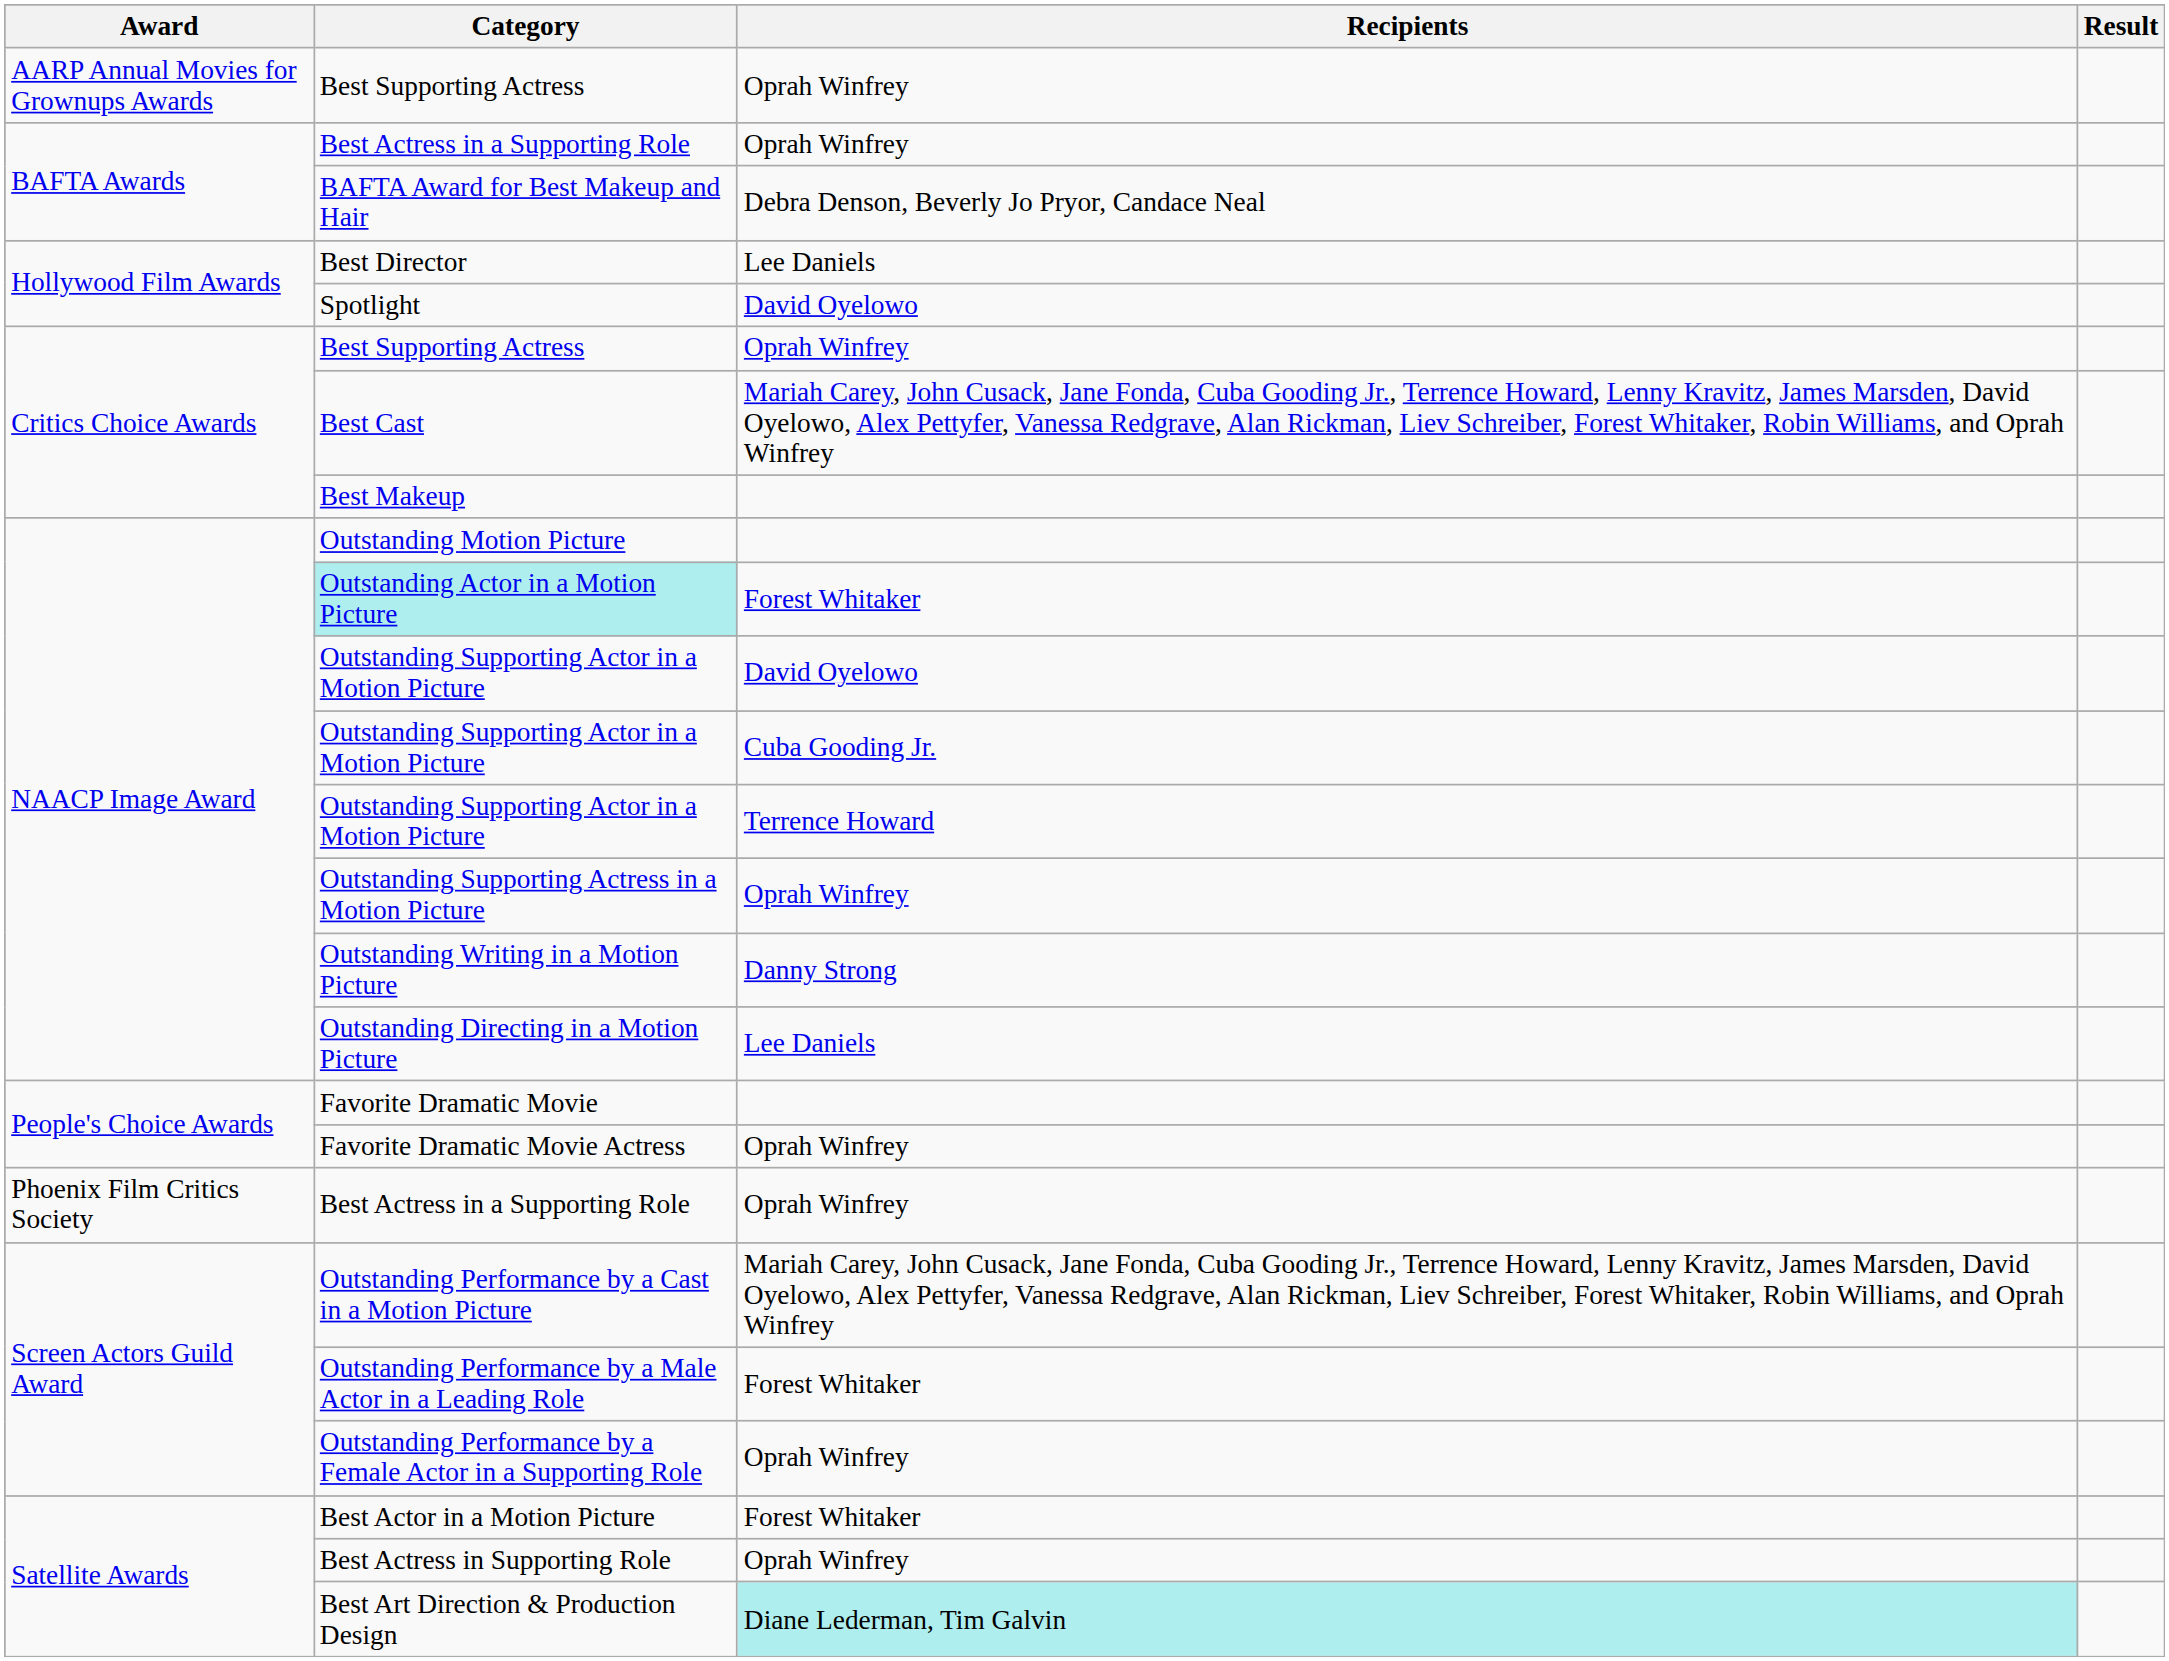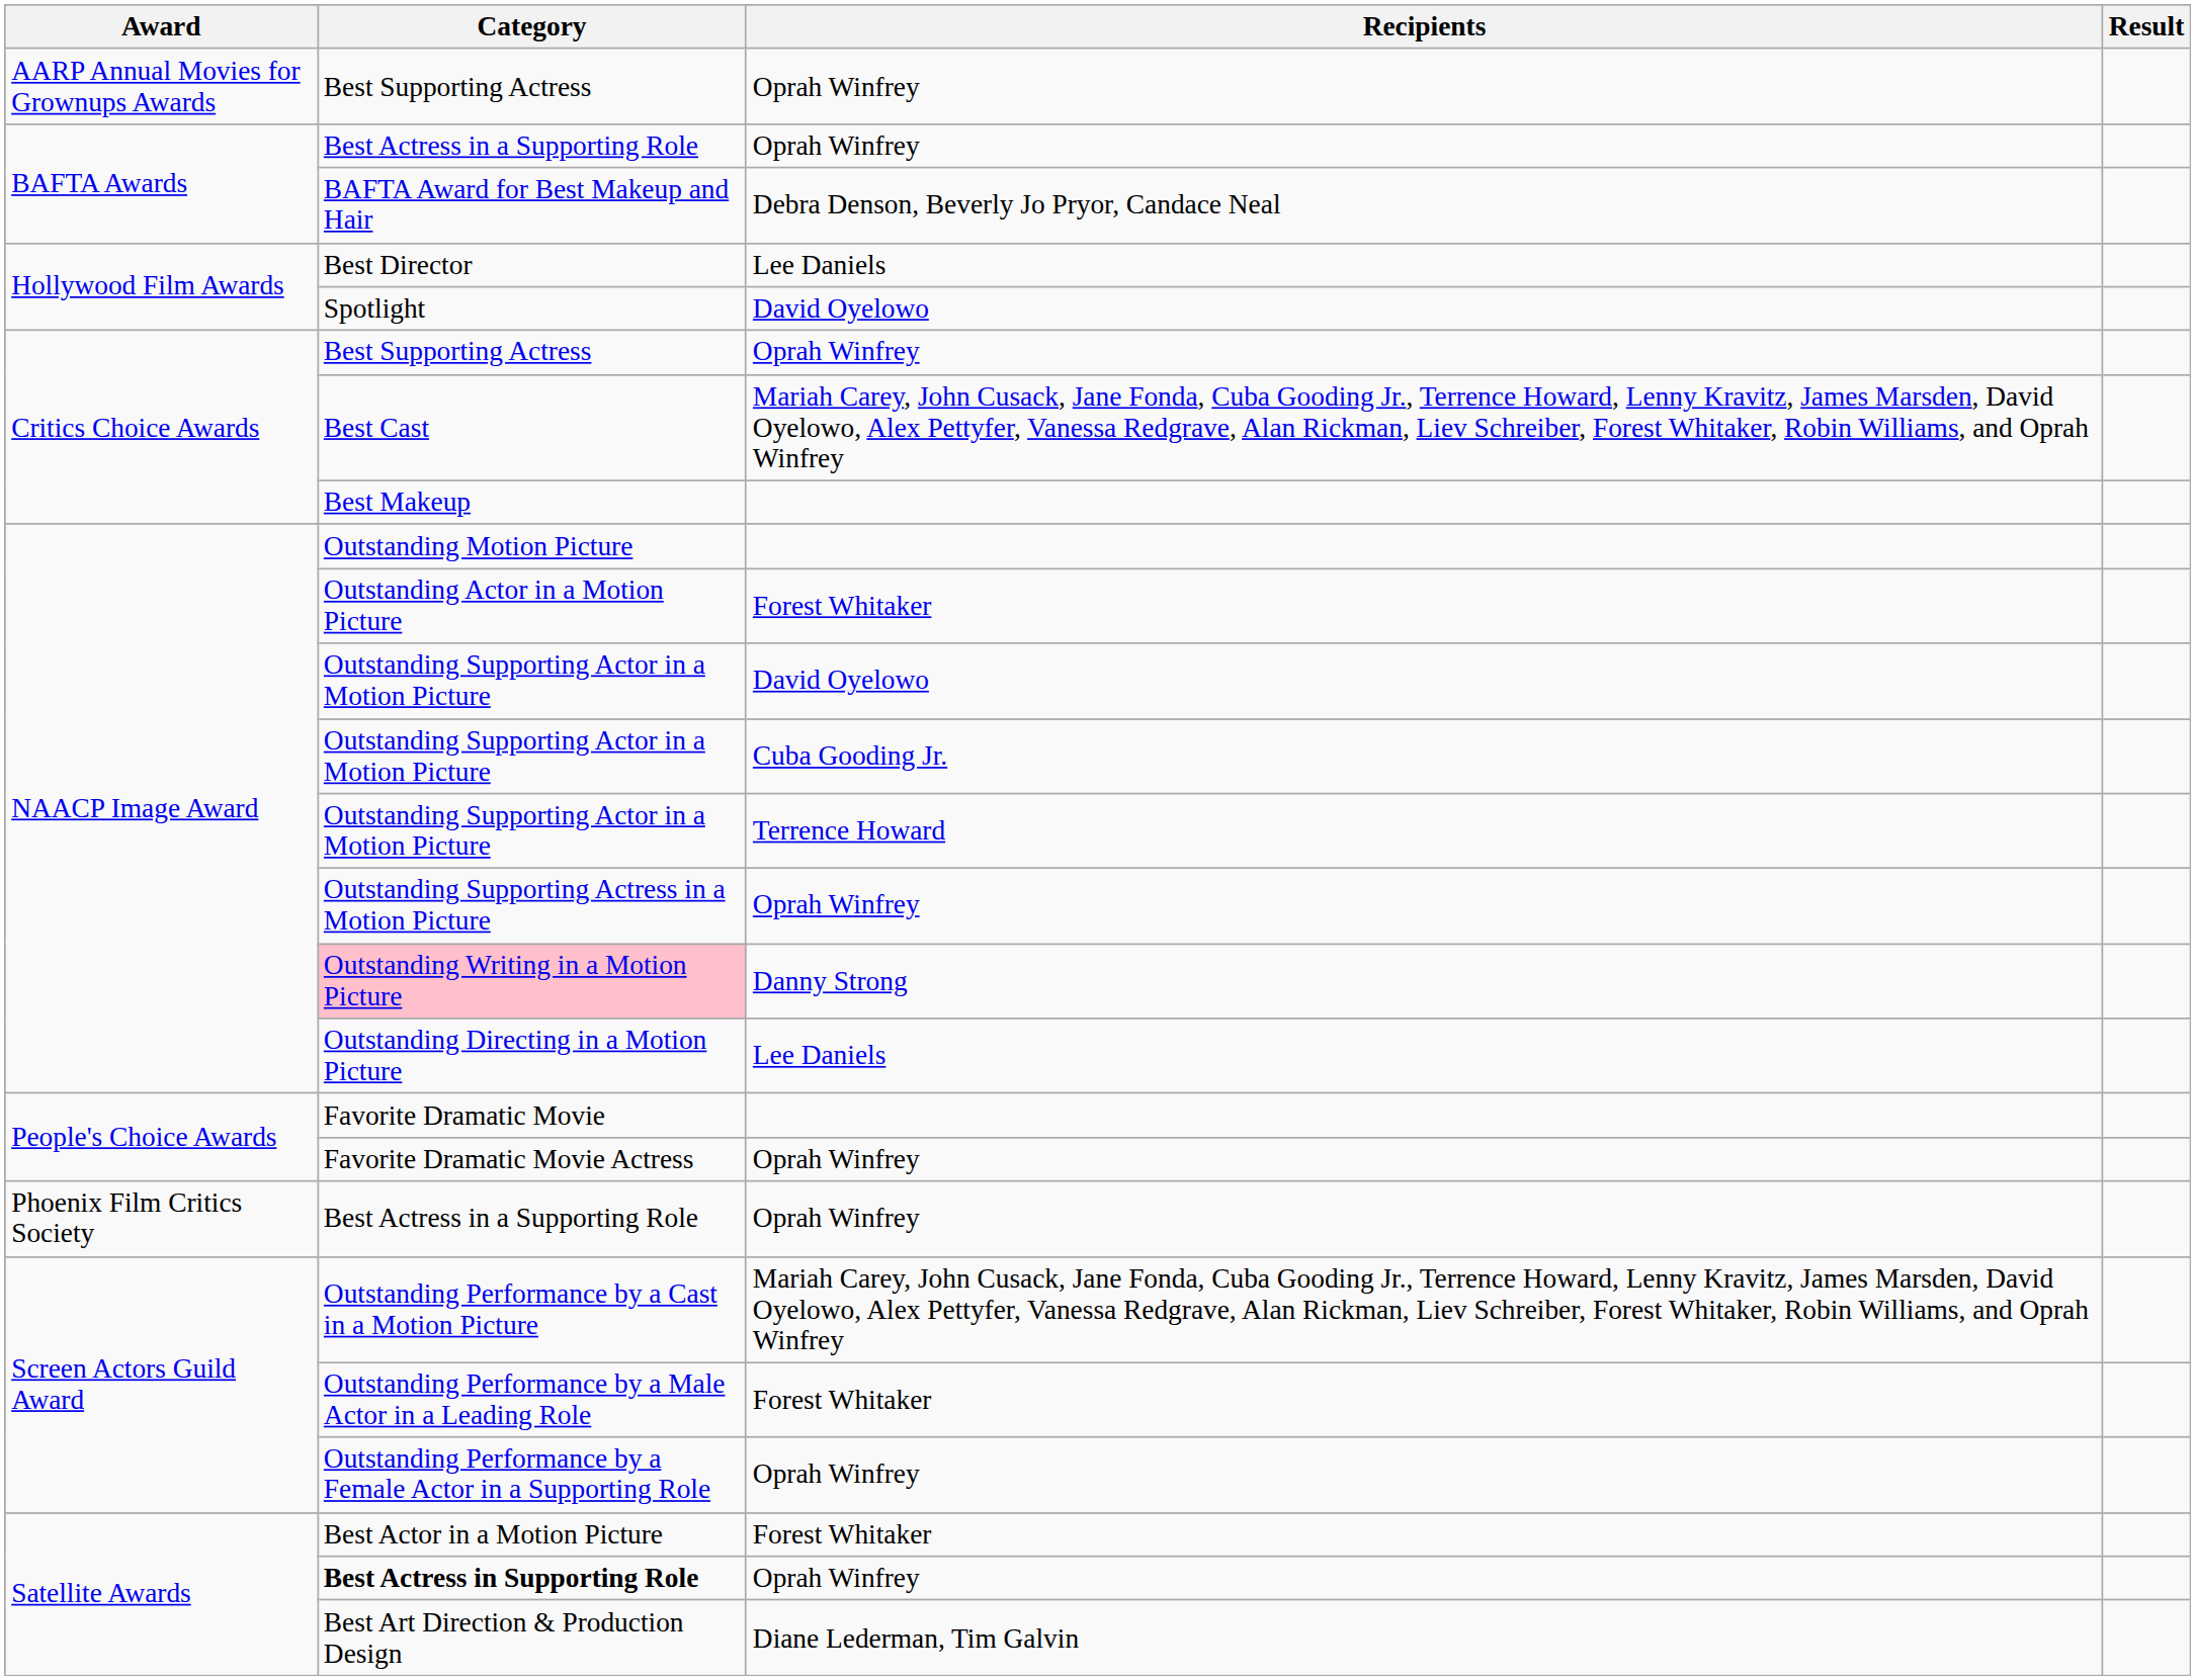Outstanding Actor in a Motion Picture | Category: paleturquoise background -> no background
Outstanding Writing in a Motion Picture | Category: no background -> pink background
Best Actress in Supporting Role | Category: normal -> bold
Best Art Direction & Production Design | Recipients: paleturquoise background -> no background
